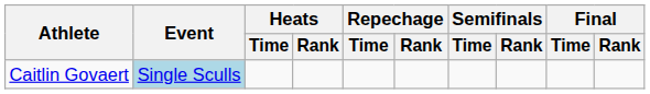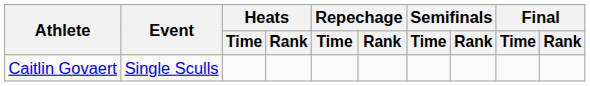Caitlin Govaert | Event: lightblue background -> no background
